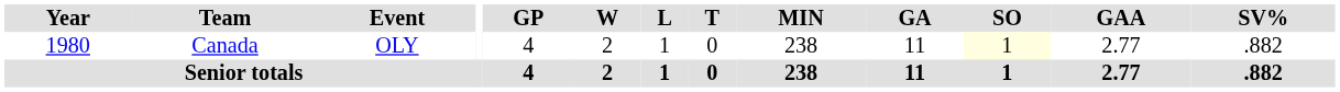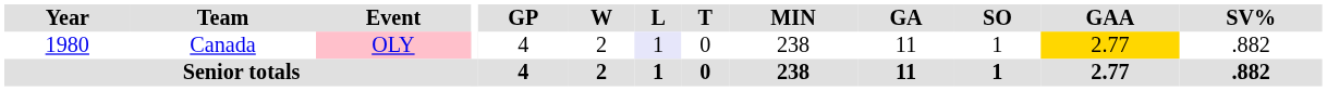Canada | Event: no background -> pink background
Canada | L: no background -> lavender background
Canada | SO: lightyellow background -> no background
Canada | GAA: no background -> gold background
